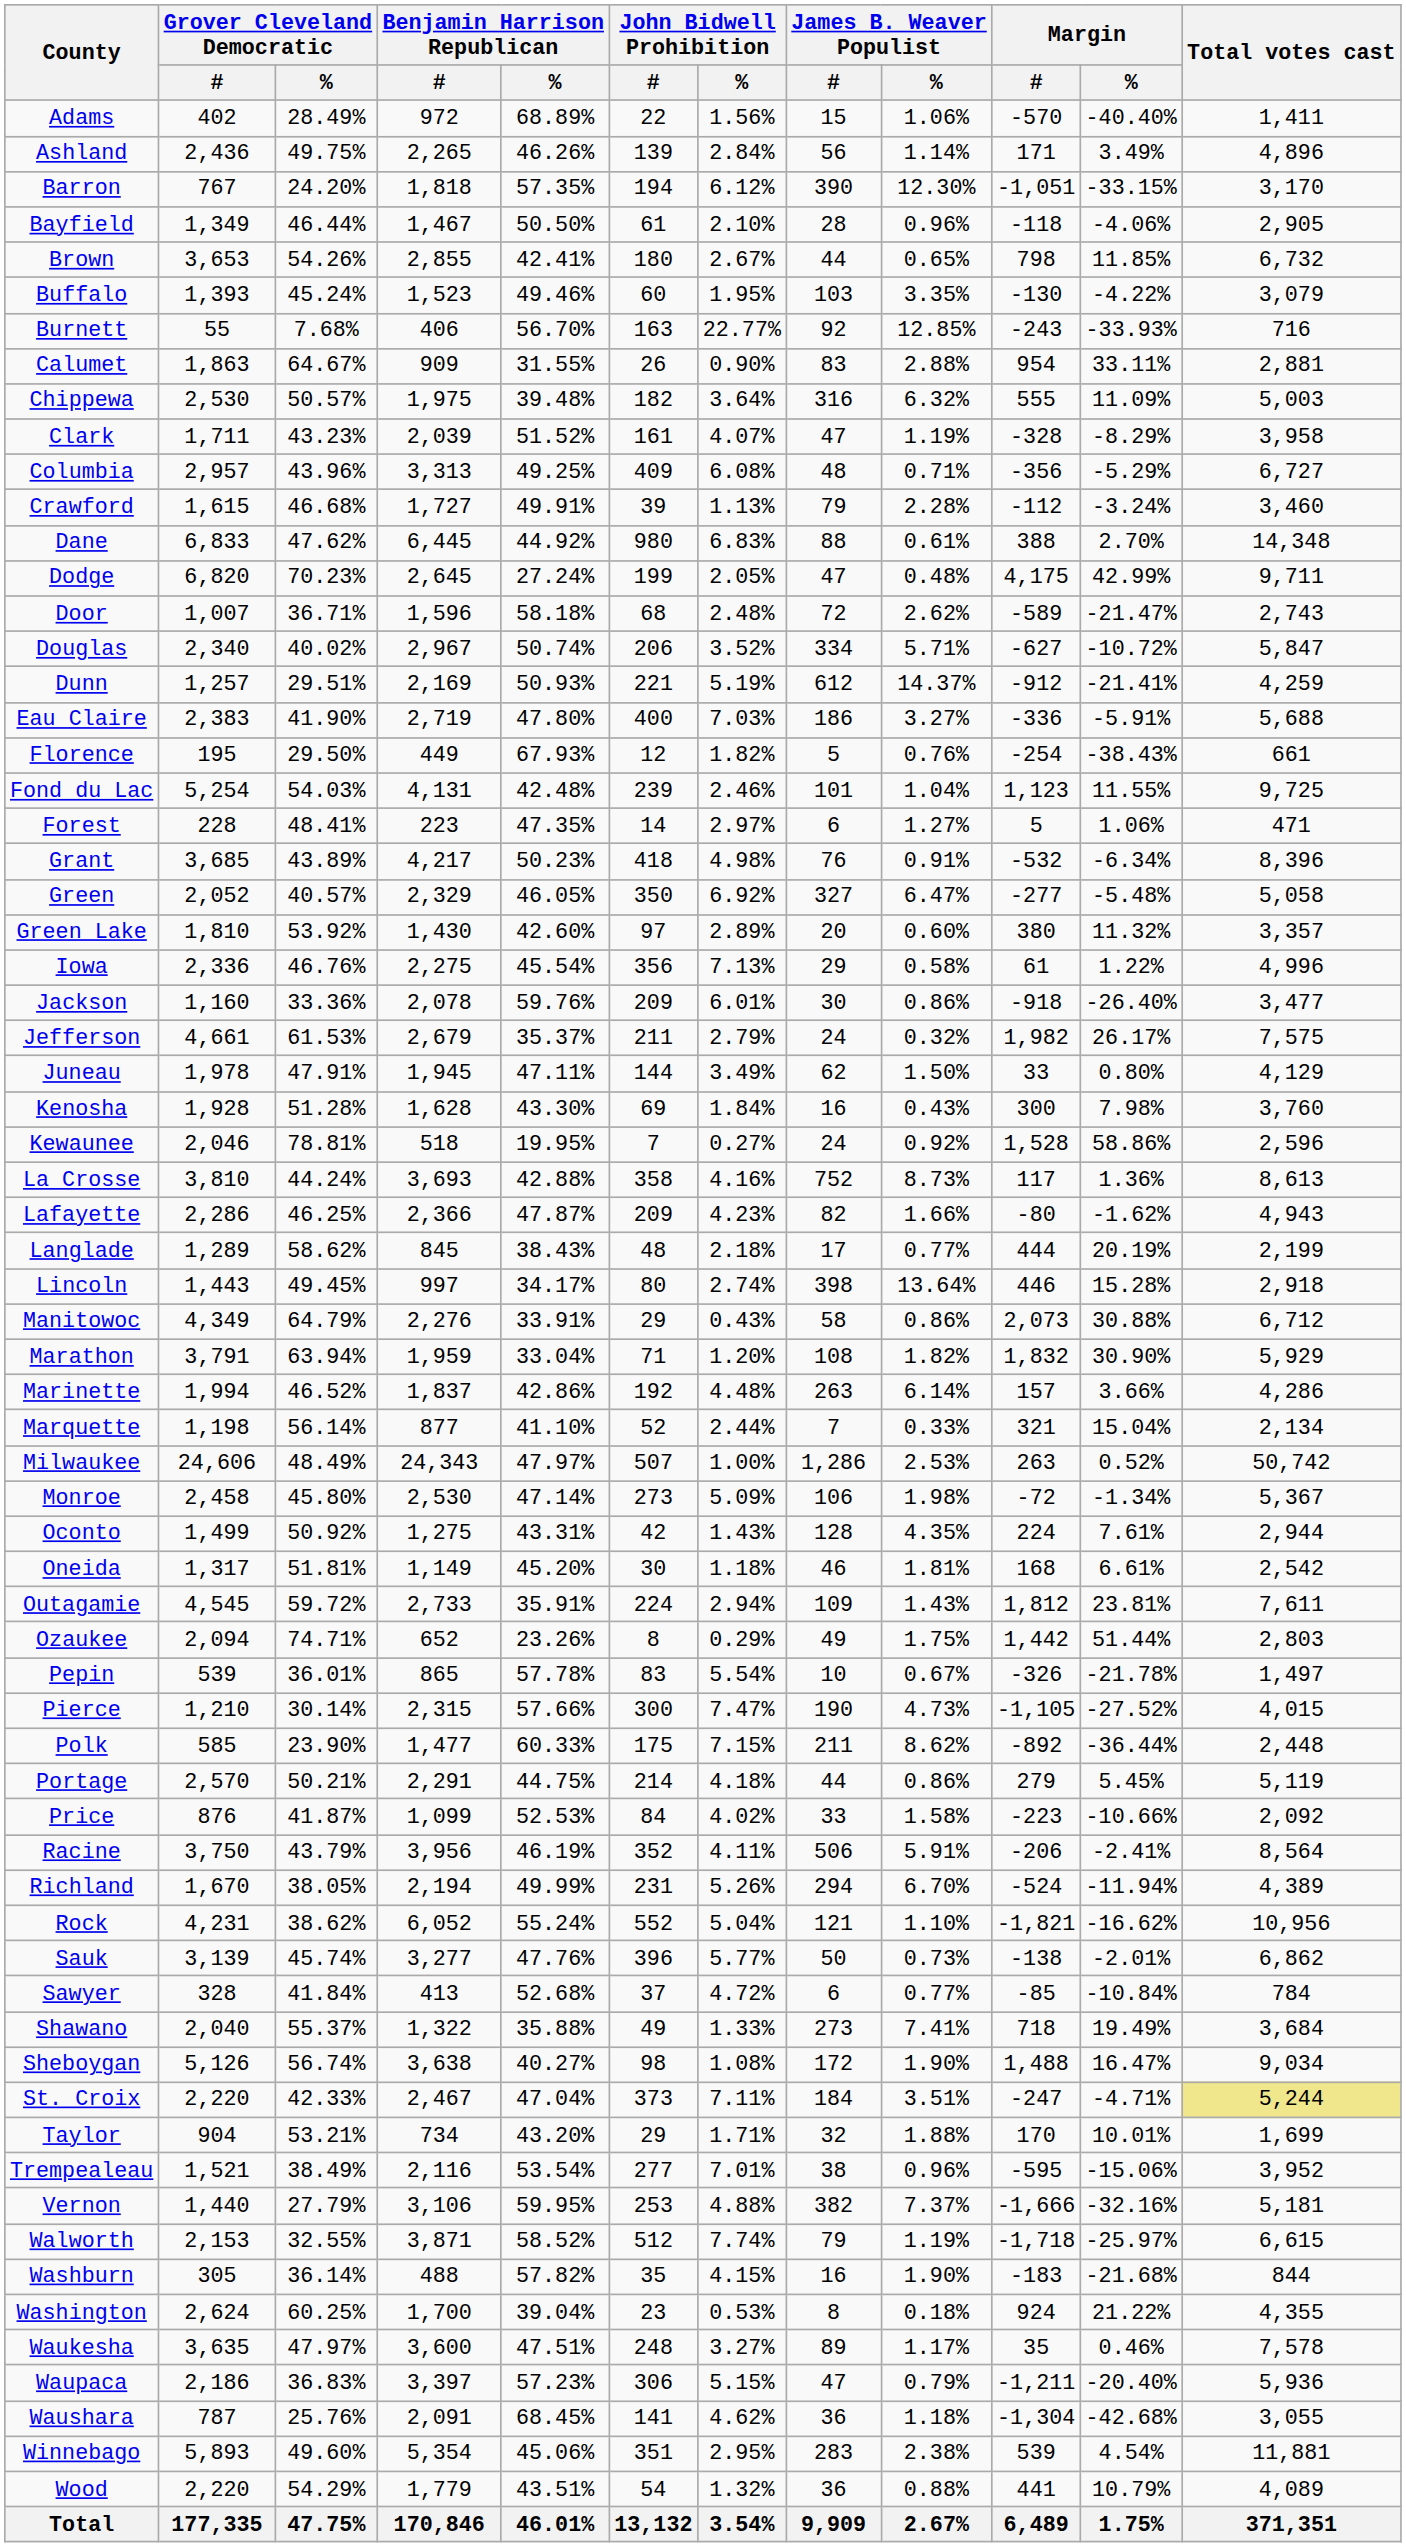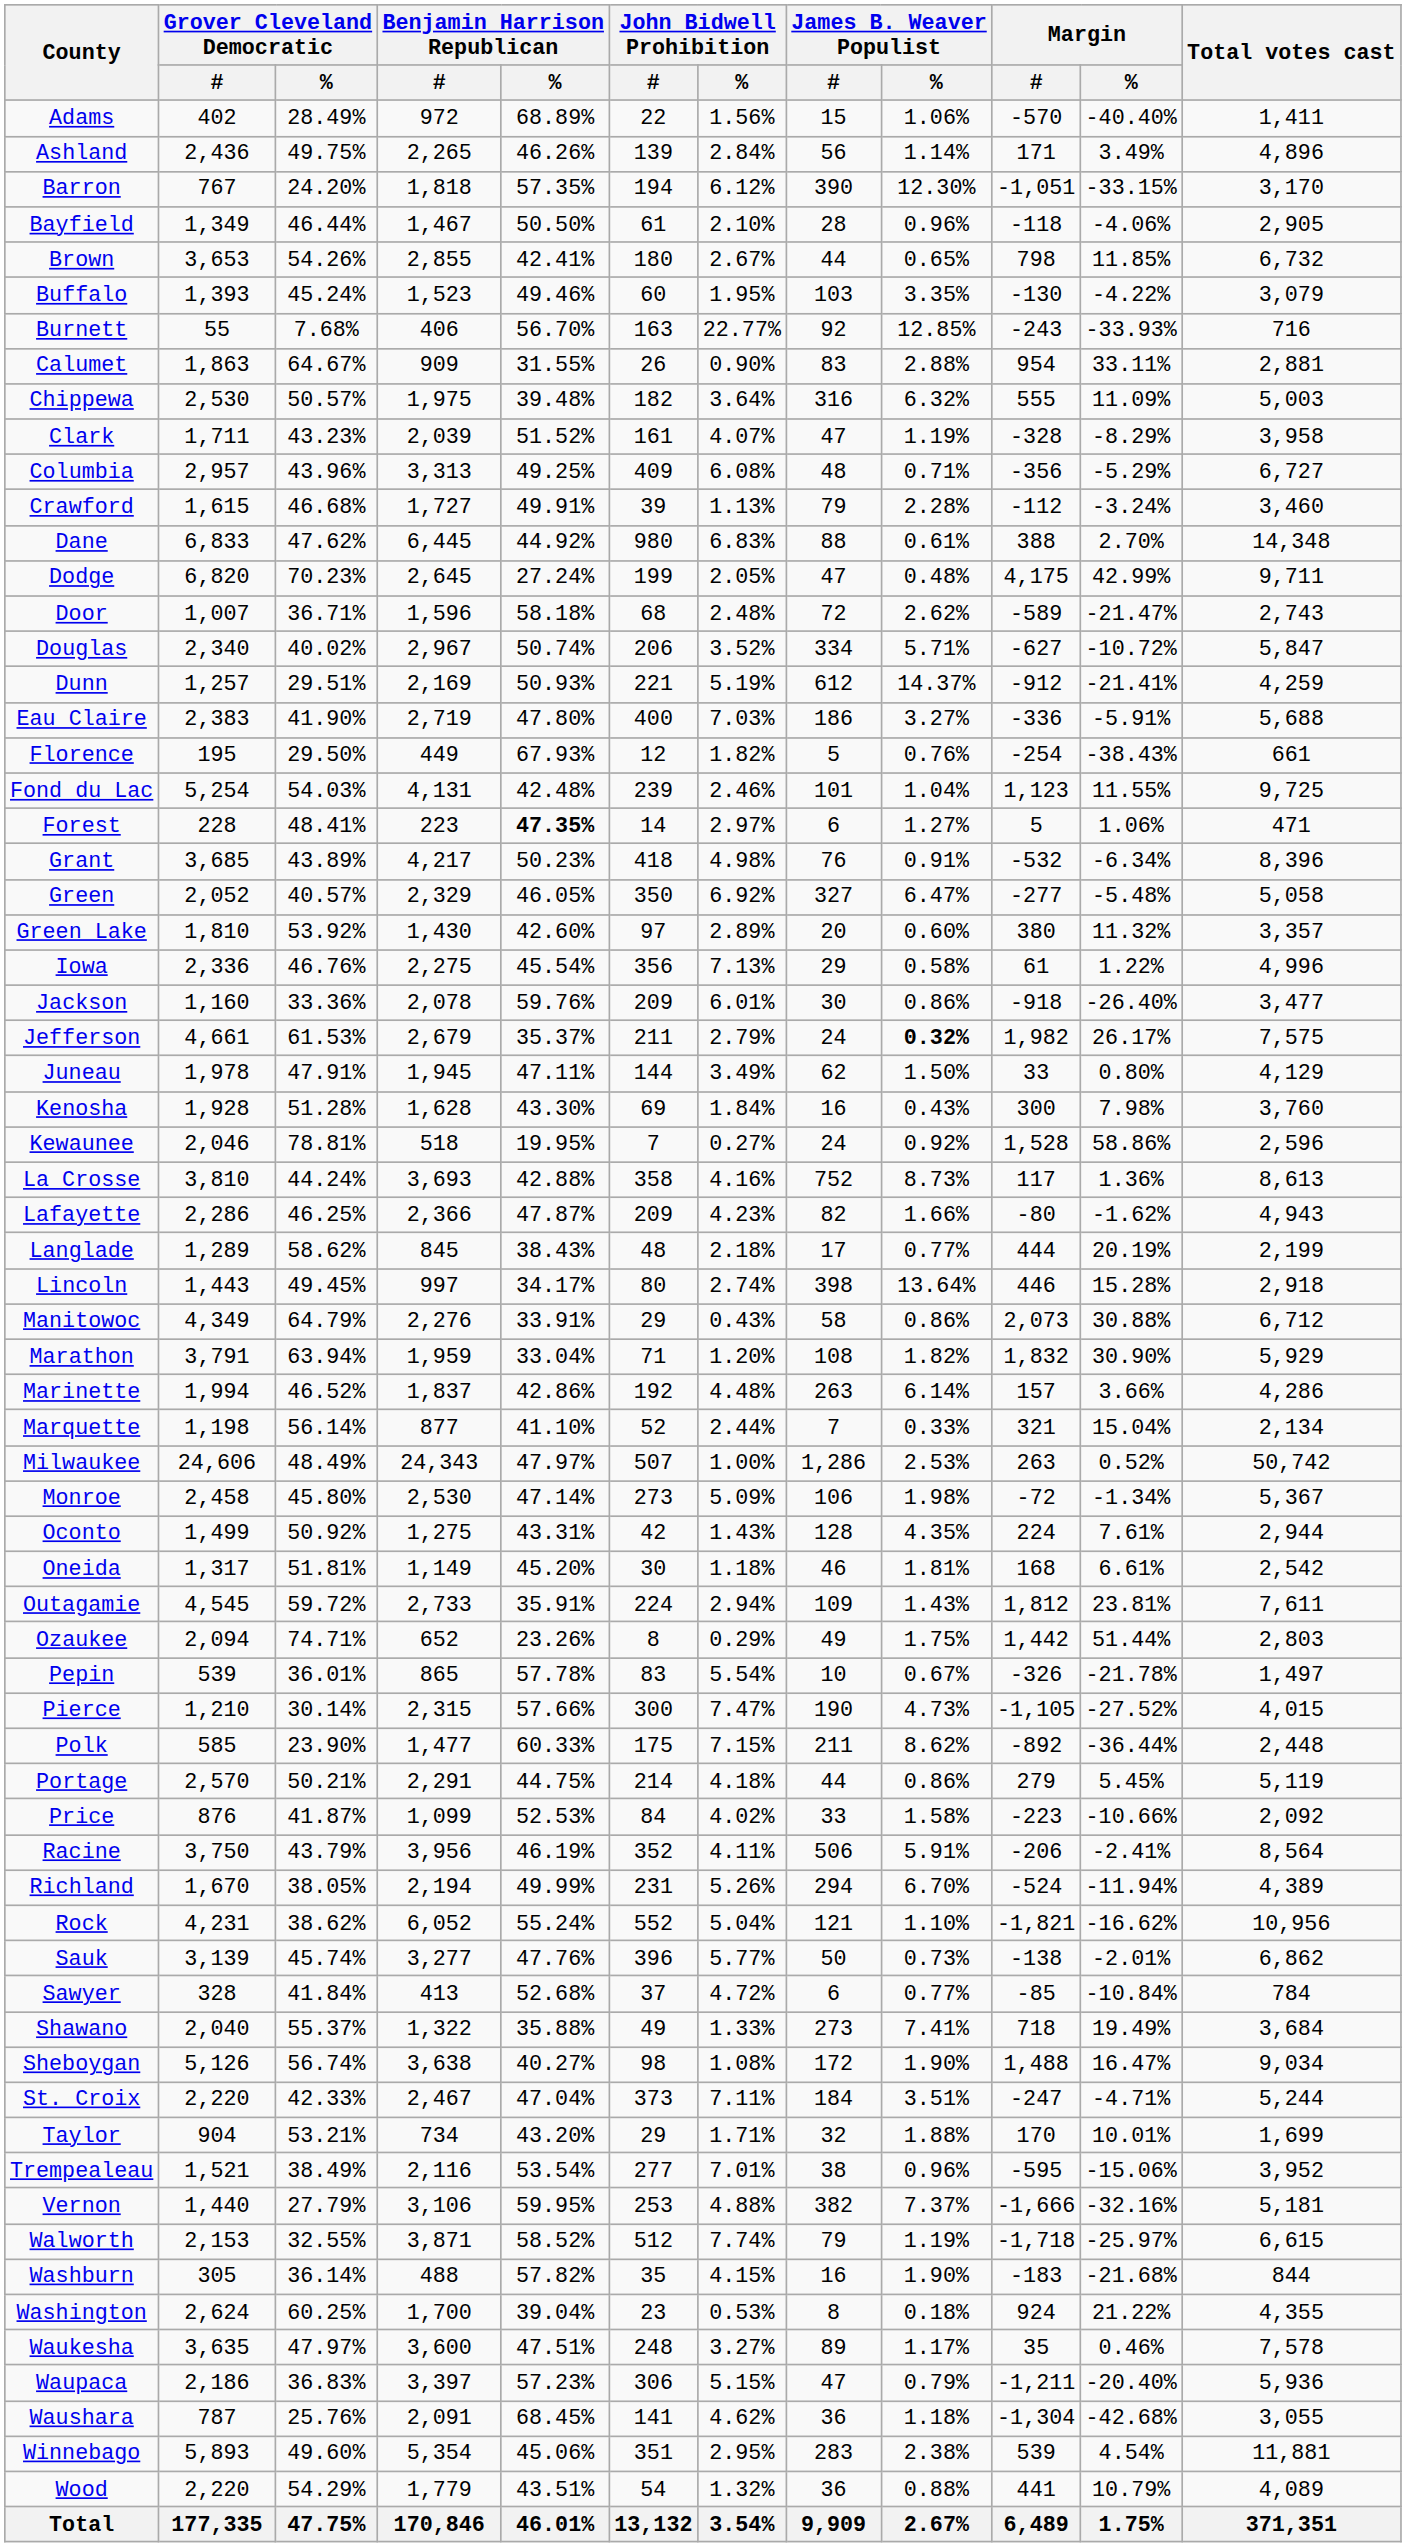Forest | Benjamin Harrison Republican / %: normal -> bold
Jefferson | James B. Weaver Populist / %: normal -> bold
St. Croix | Total votes cast: khaki background -> no background
